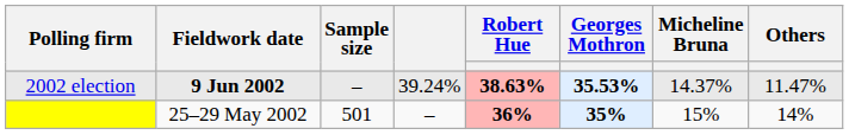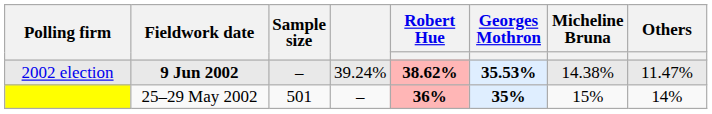2002 election | Robert Hue: 38.63% -> 38.62%
2002 election | Micheline Bruna: 14.37% -> 14.38%
